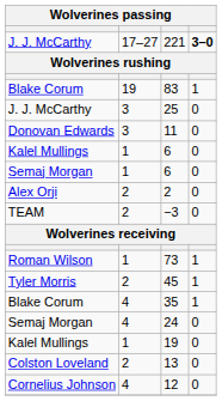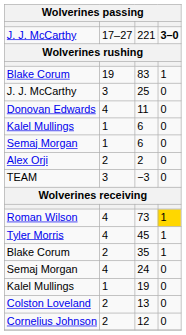11 | column 2: 3 -> 4
−3 | column 2: 2 -> 3
73 | column 2: 1 -> 4
73 | column 4: no background -> gold background
45 | column 2: 2 -> 4
35 | column 2: 4 -> 2
12 | column 2: 4 -> 2
